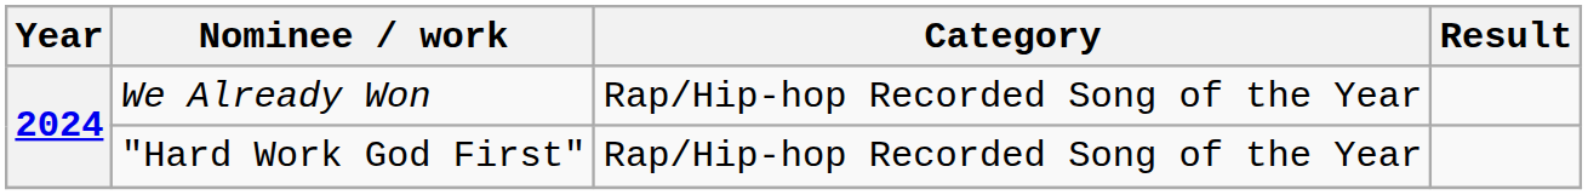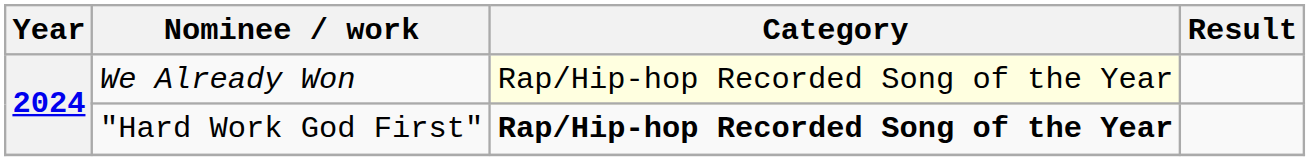We Already Won | Category: no background -> lightyellow background
"Hard Work God First" | Category: normal -> bold
